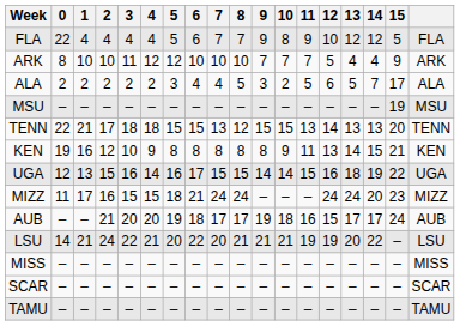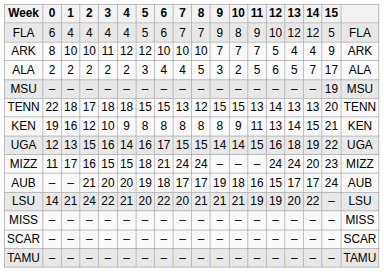row 2 | 0: 22 -> 6
row 6 | 1: 21 -> 18
